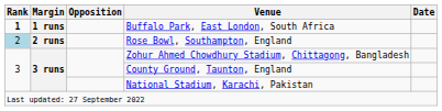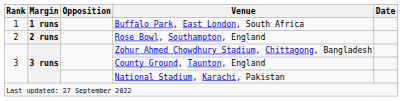Buffalo Park, East London, South Africa | Rank: bold -> normal
Rose Bowl, Southampton, England | Rank: lightblue background -> no background
